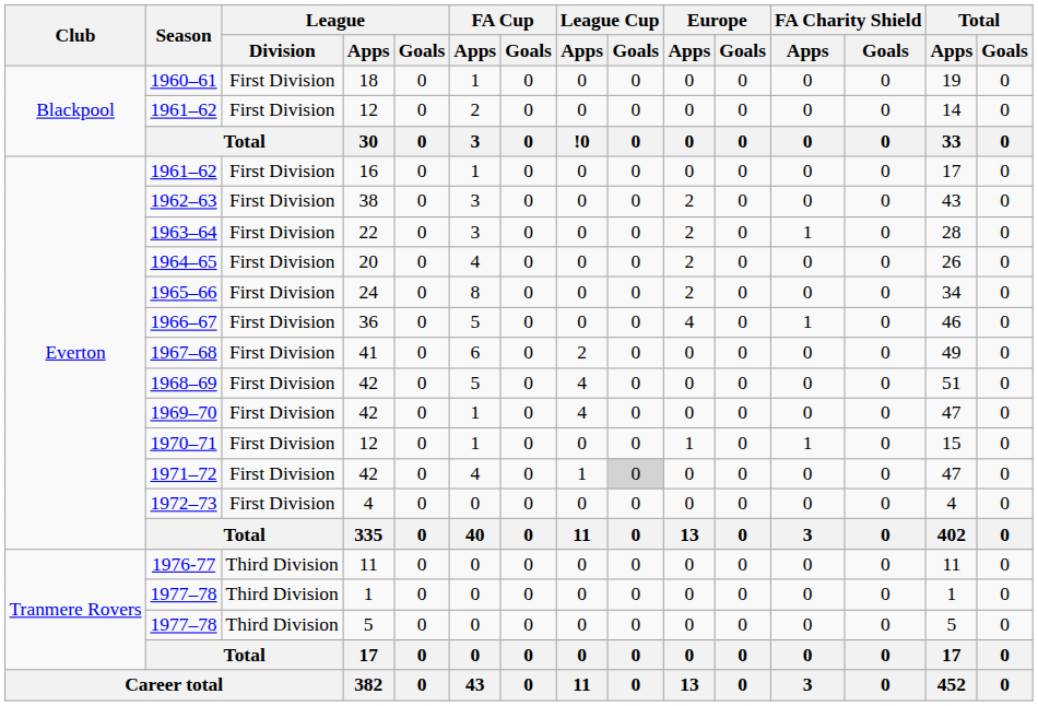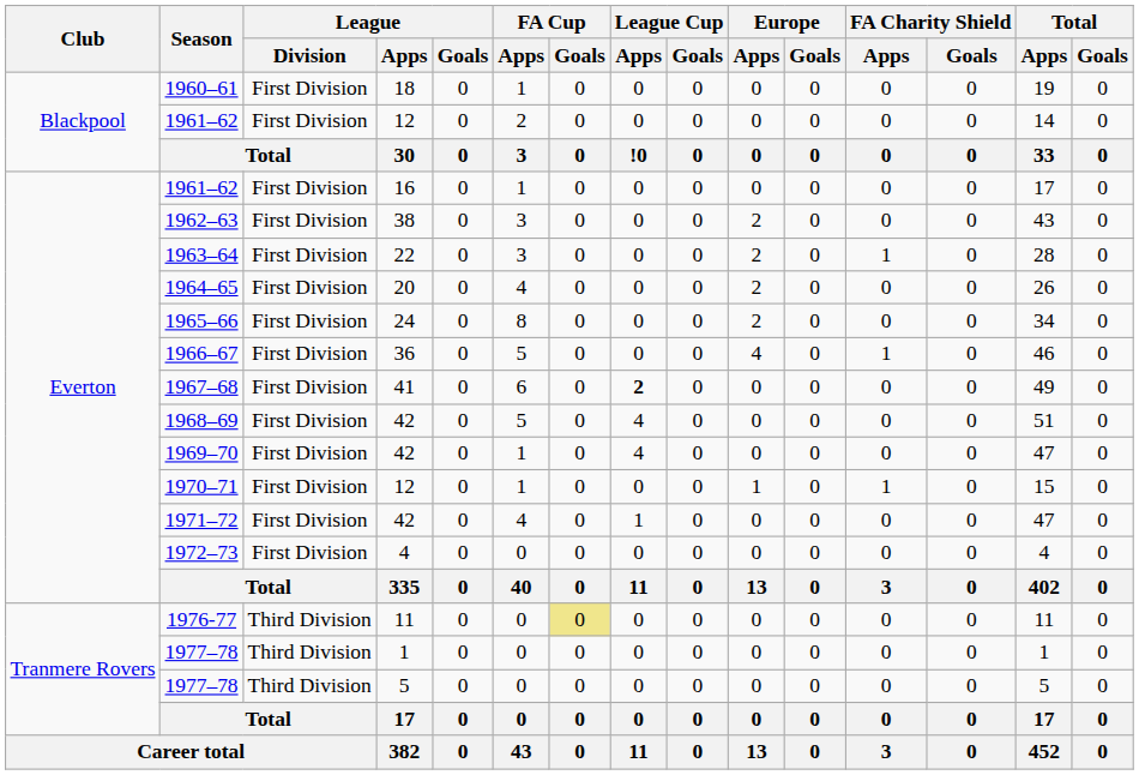1967–68 | League Cup / Apps: normal -> bold
1971–72 | League Cup / Goals: lightgrey background -> no background
1976-77 | FA Cup / Goals: no background -> khaki background
